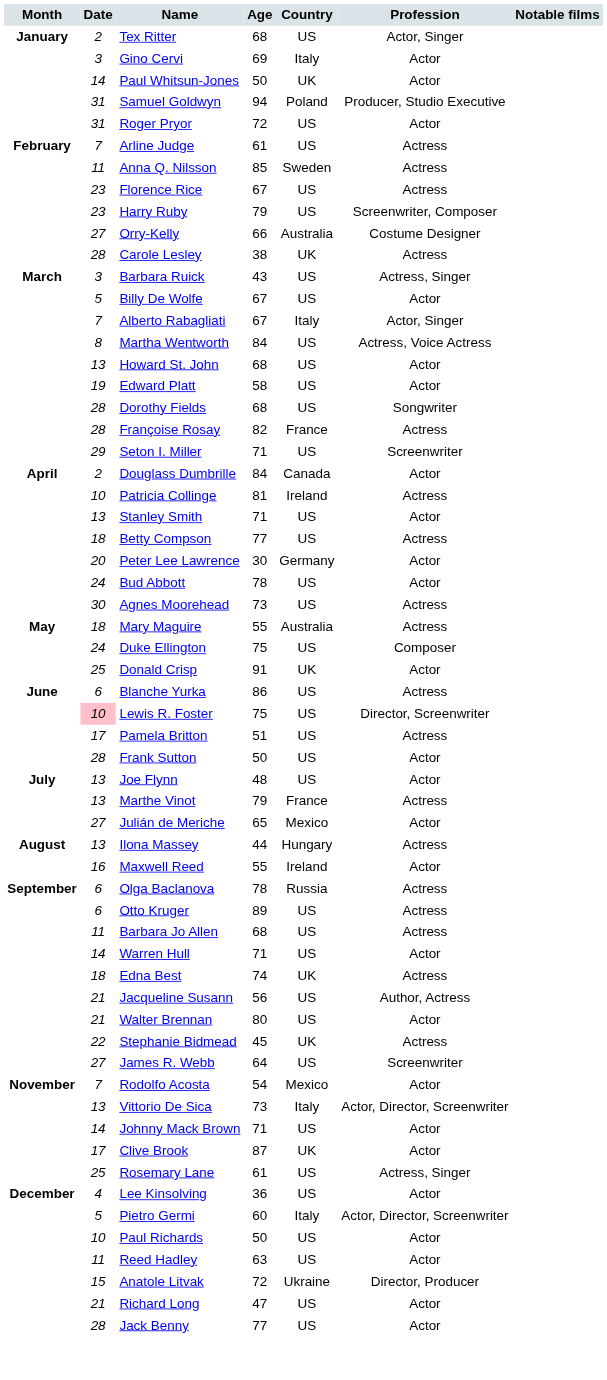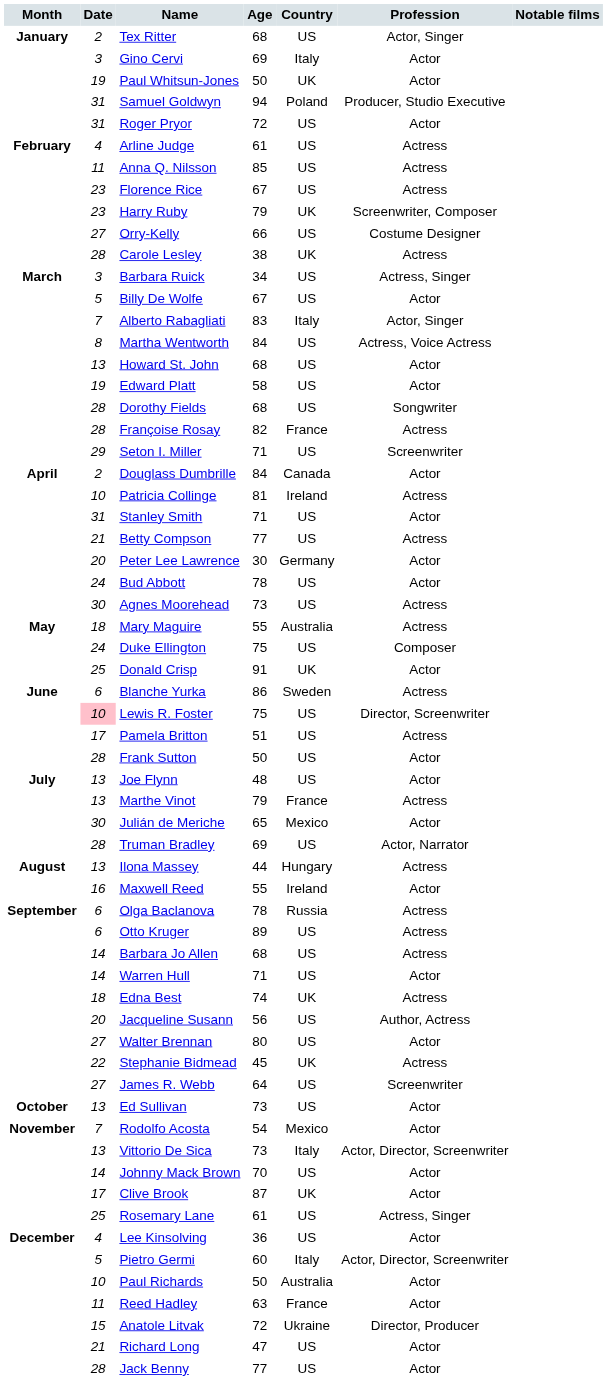Paul Whitsun-Jones | Date: 14 -> 19
Arline Judge | Date: 7 -> 4
Anna Q. Nilsson | Country: Sweden -> US
Harry Ruby | Country: US -> UK
Orry-Kelly | Country: Australia -> US
Barbara Ruick | Age: 43 -> 34
Alberto Rabagliati | Age: 67 -> 83
Stanley Smith | Date: 13 -> 31
Betty Compson | Date: 18 -> 21
Blanche Yurka | Country: US -> Sweden
Julián de Meriche | Date: 27 -> 30
+ row: 28 | Truman Bradley | 69 | US | Actor, Narrator
Barbara Jo Allen | Date: 11 -> 14
Jacqueline Susann | Date: 21 -> 20
Walter Brennan | Date: 21 -> 27
+ row: October | 13 | Ed Sullivan | 73 | US | Actor
Johnny Mack Brown | Age: 71 -> 70
Paul Richards | Country: US -> Australia
Reed Hadley | Country: US -> France
